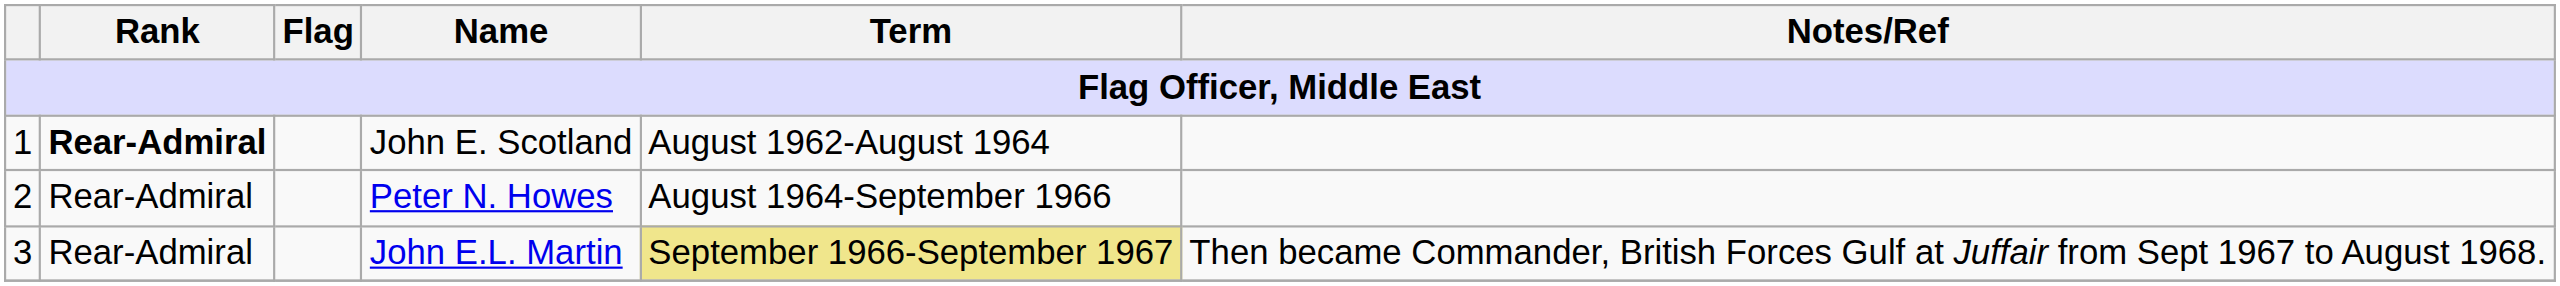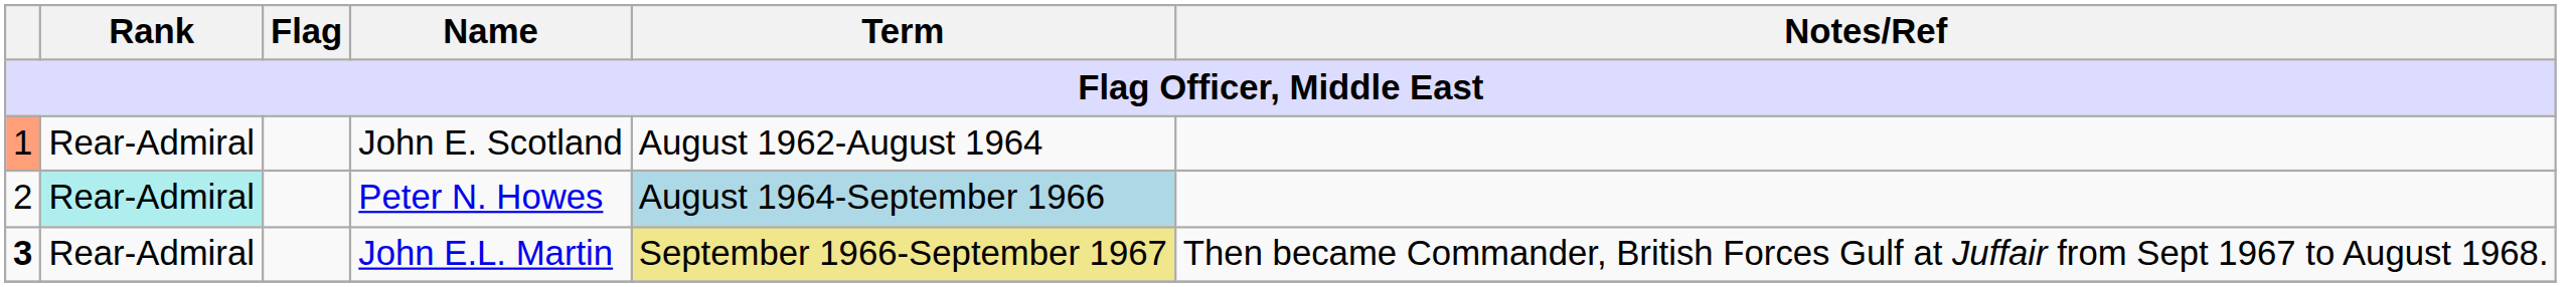John E. Scotland | column 1: no background -> lightsalmon background
John E. Scotland | Rank: bold -> normal
Peter N. Howes | Rank: no background -> paleturquoise background
Peter N. Howes | Term: no background -> lightblue background
John E.L. Martin | column 1: normal -> bold
